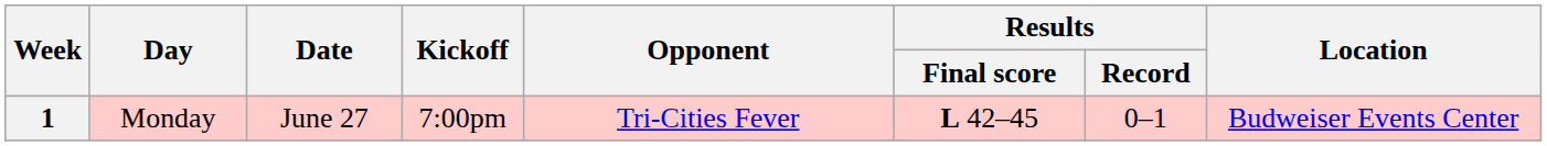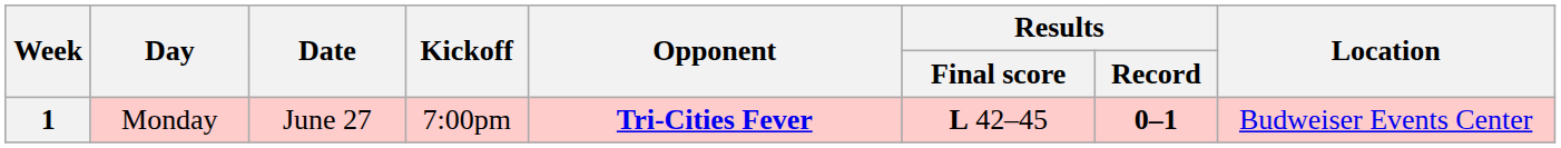1 | Opponent: normal -> bold
1 | Results / Record: normal -> bold
